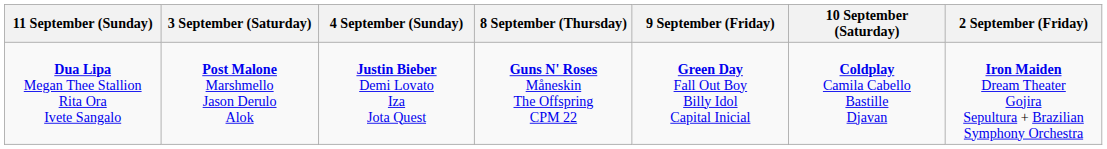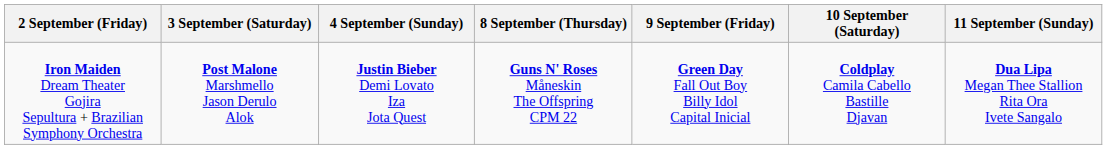columns swapped: 2 September (Friday) <-> 11 September (Sunday)
